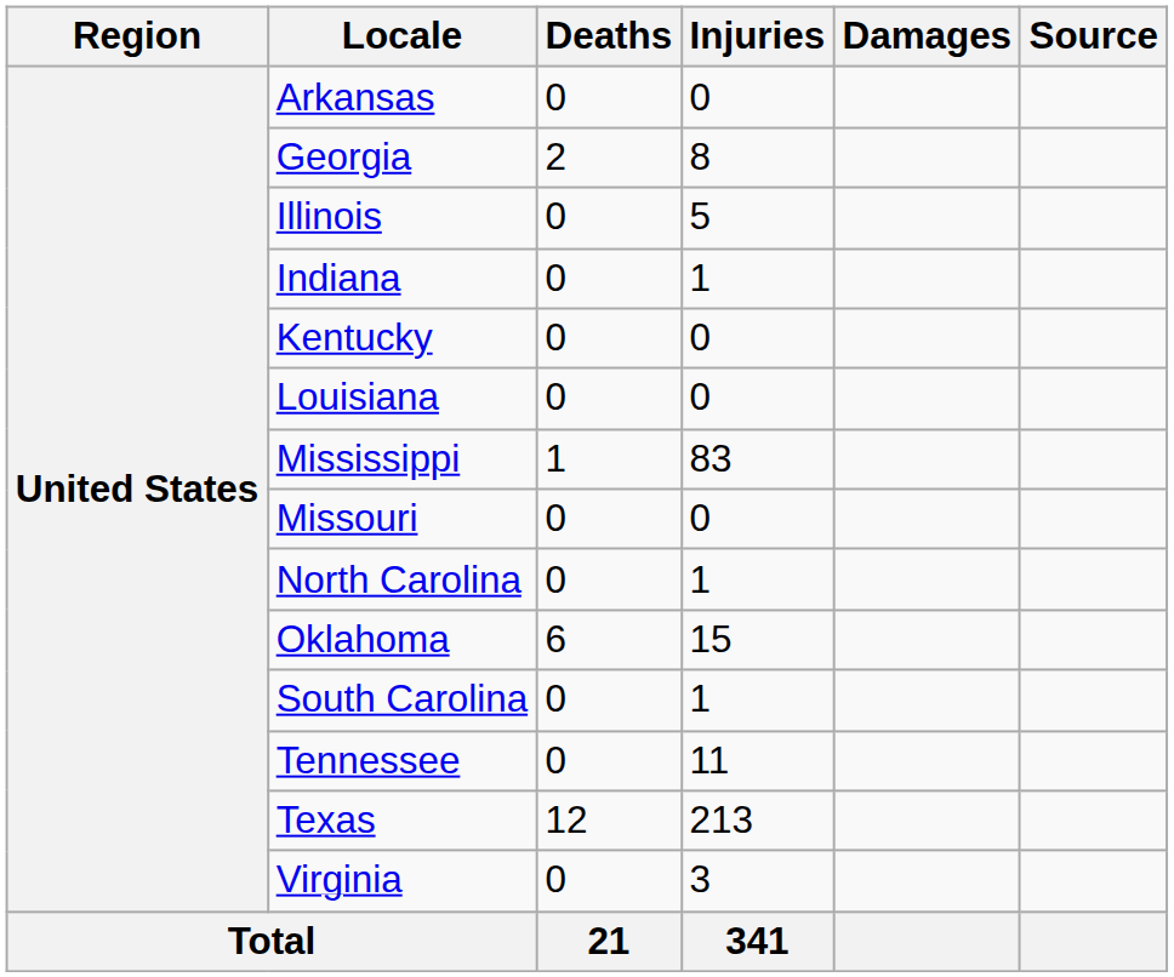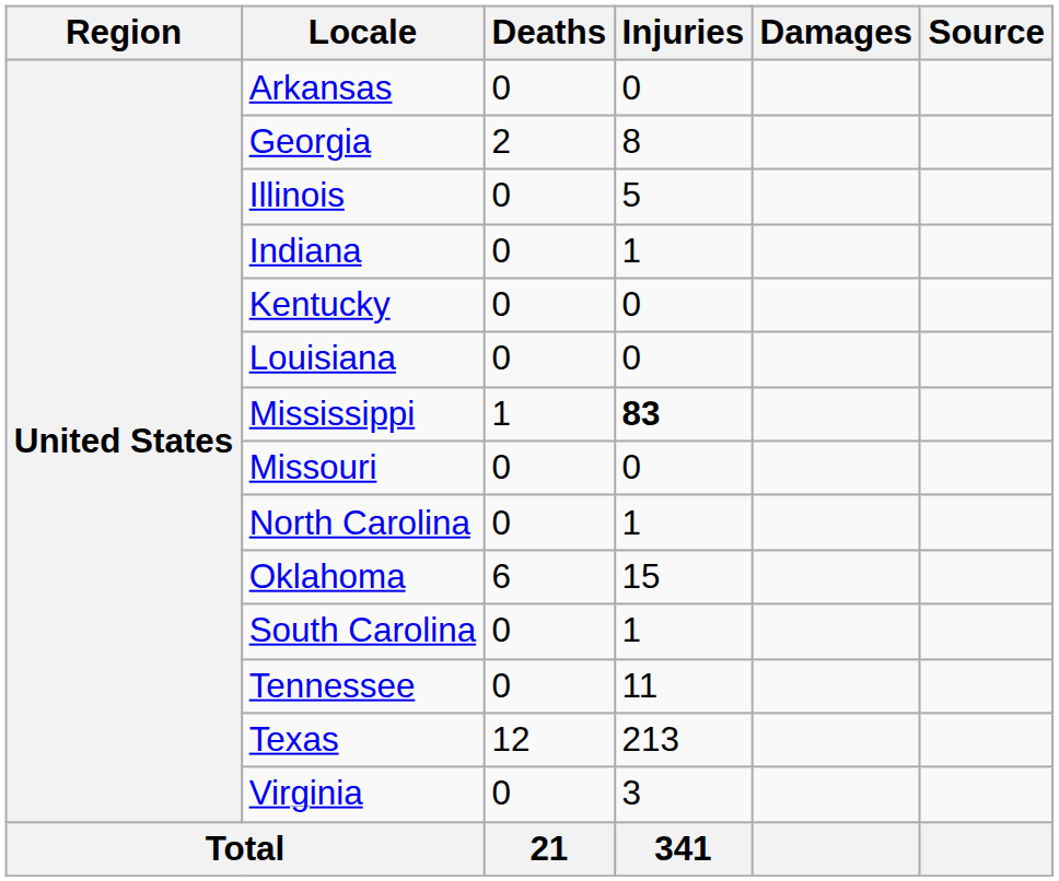Mississippi | Injuries: normal -> bold
